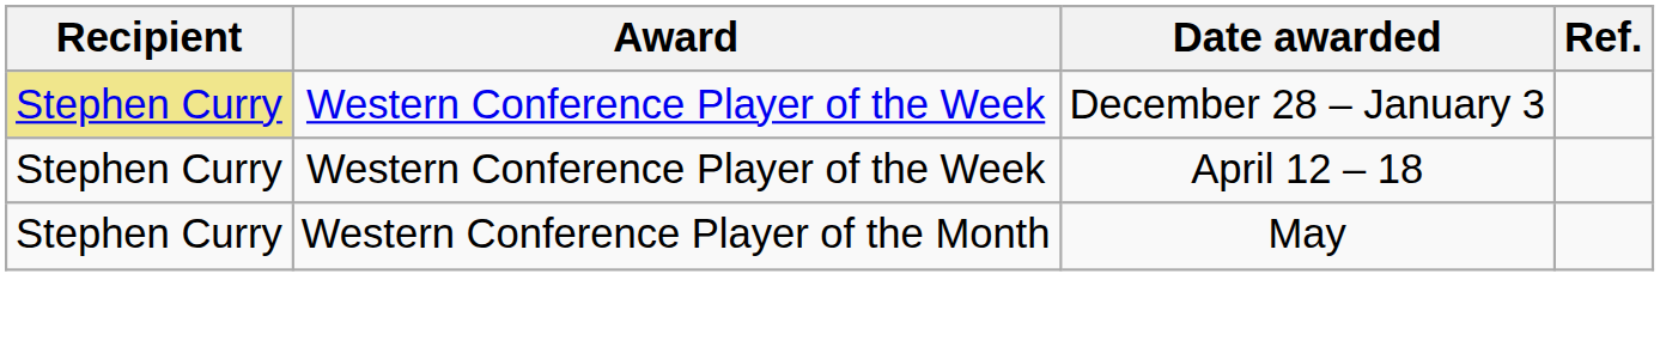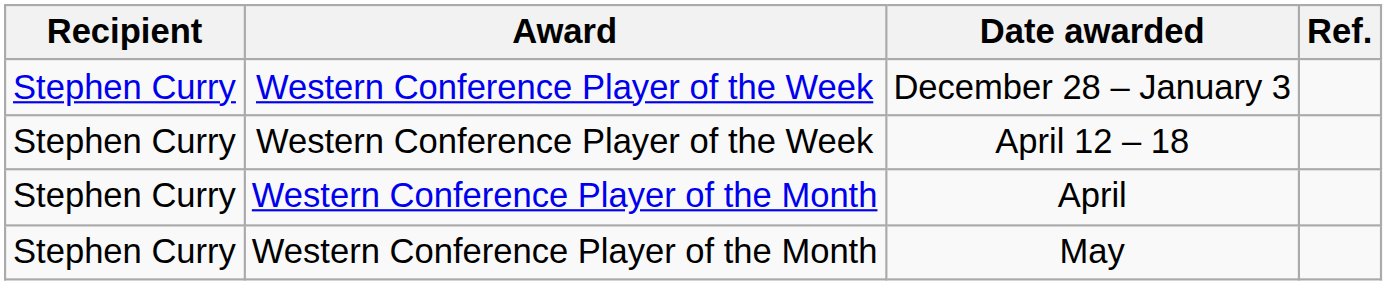December 28 – January 3 | Recipient: khaki background -> no background
+ row: Stephen Curry | Western Conference Player of the Month | April
